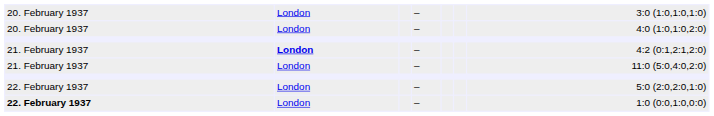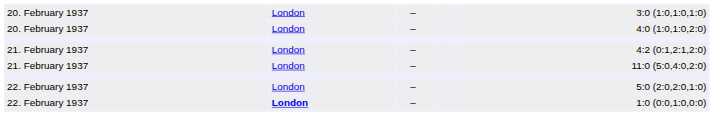row 3 | column 2: bold -> normal
row 6 | column 1: bold -> normal
row 6 | column 2: normal -> bold
